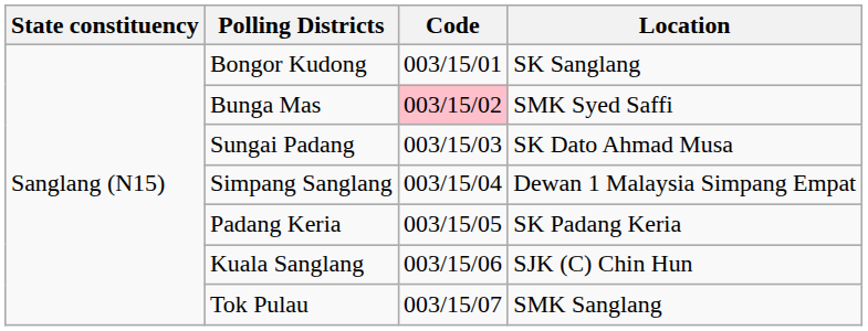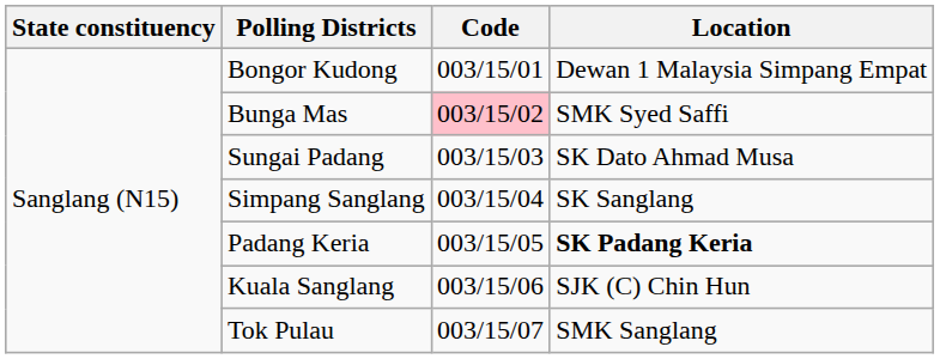Bongor Kudong | Location: SK Sanglang -> Dewan 1 Malaysia Simpang Empat
Simpang Sanglang | Location: Dewan 1 Malaysia Simpang Empat -> SK Sanglang
Padang Keria | Location: normal -> bold
